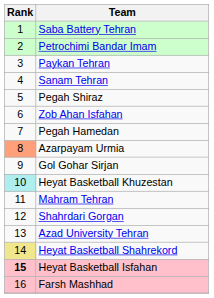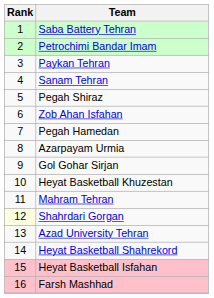Azarpayam Urmia | Rank: lightsalmon background -> no background
Heyat Basketball Khuzestan | Rank: paleturquoise background -> no background
Shahrdari Gorgan | Rank: no background -> lightyellow background
Heyat Basketball Shahrekord | Rank: khaki background -> no background
Heyat Basketball Isfahan | Rank: bold -> normal
